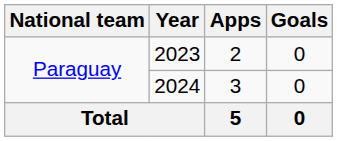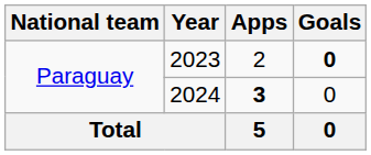2023 | Goals: normal -> bold
2024 | Apps: normal -> bold
